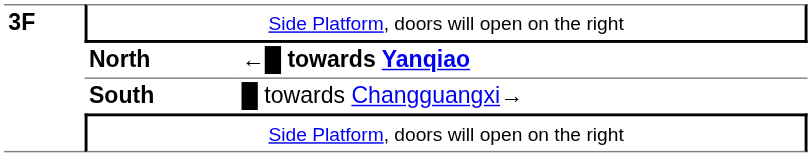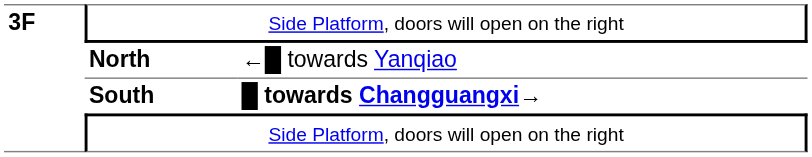North | column 3: bold -> normal
South | column 3: normal -> bold
